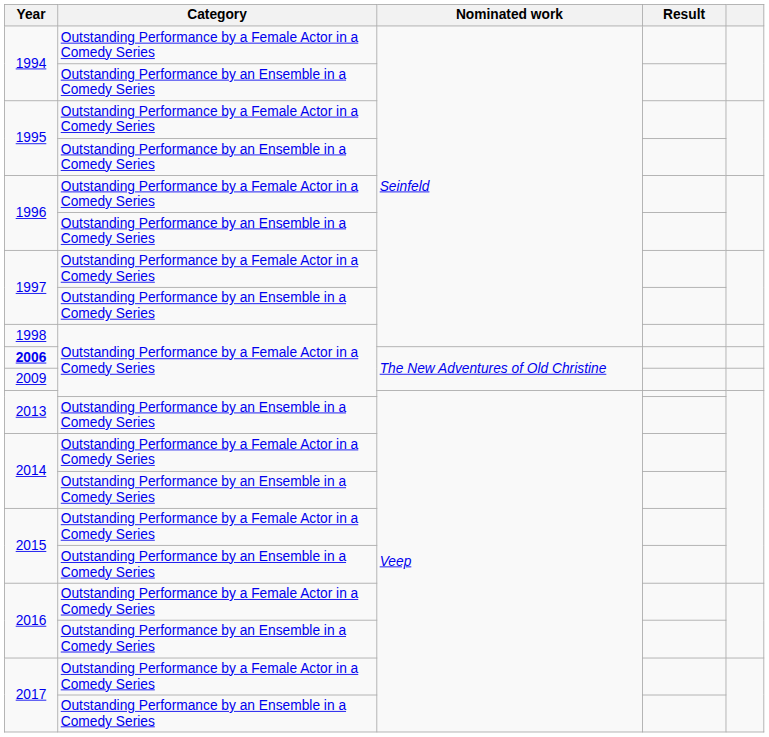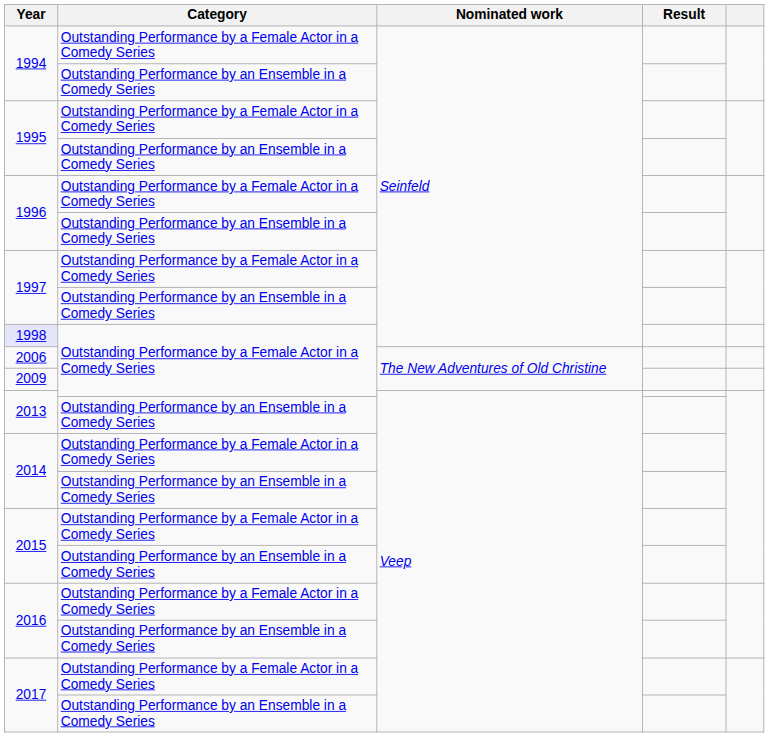1998 | Year: no background -> lavender background
2006 | Year: bold -> normal
